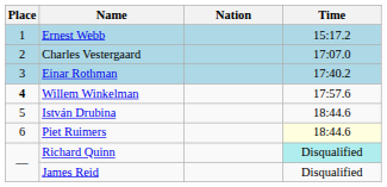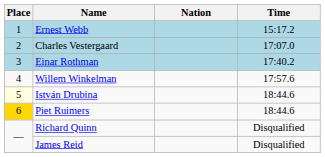Willem Winkelman | Place: bold -> normal
István Drubina | Place: no background -> lightyellow background
Piet Ruimers | Place: no background -> gold background
Piet Ruimers | Time: lightyellow background -> no background
Richard Quinn | Time: paleturquoise background -> no background
